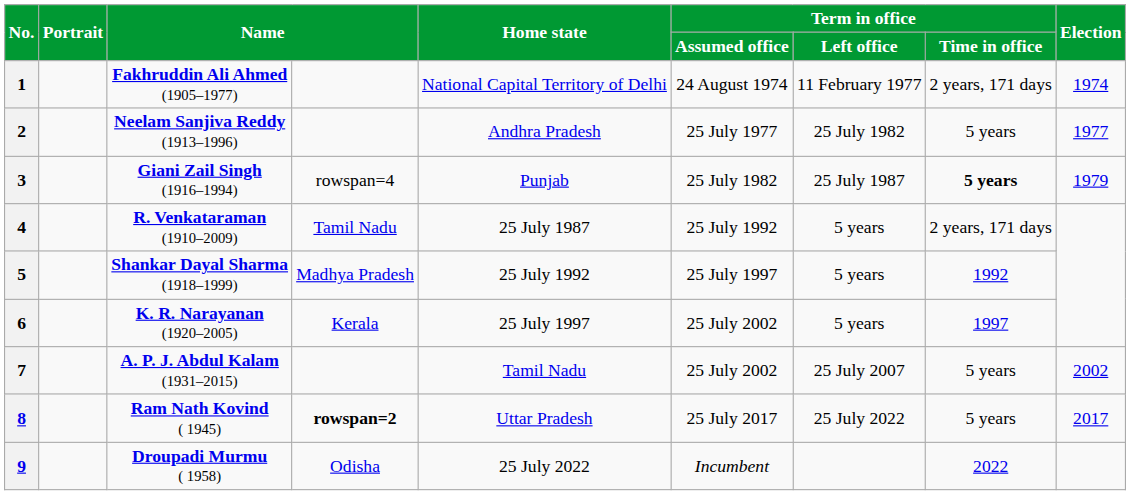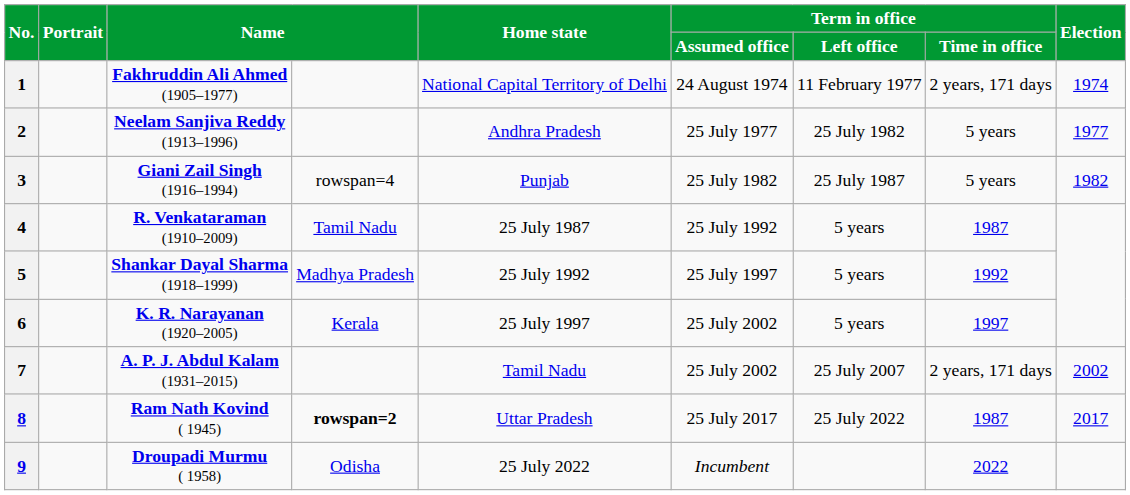3 | Term in office / Time in office: bold -> normal
3 | Election: 1979 -> 1982
4 | Term in office / Time in office: 2 years, 171 days -> 1987
7 | Term in office / Time in office: 5 years -> 2 years, 171 days
8 | Term in office / Time in office: 5 years -> 1987
